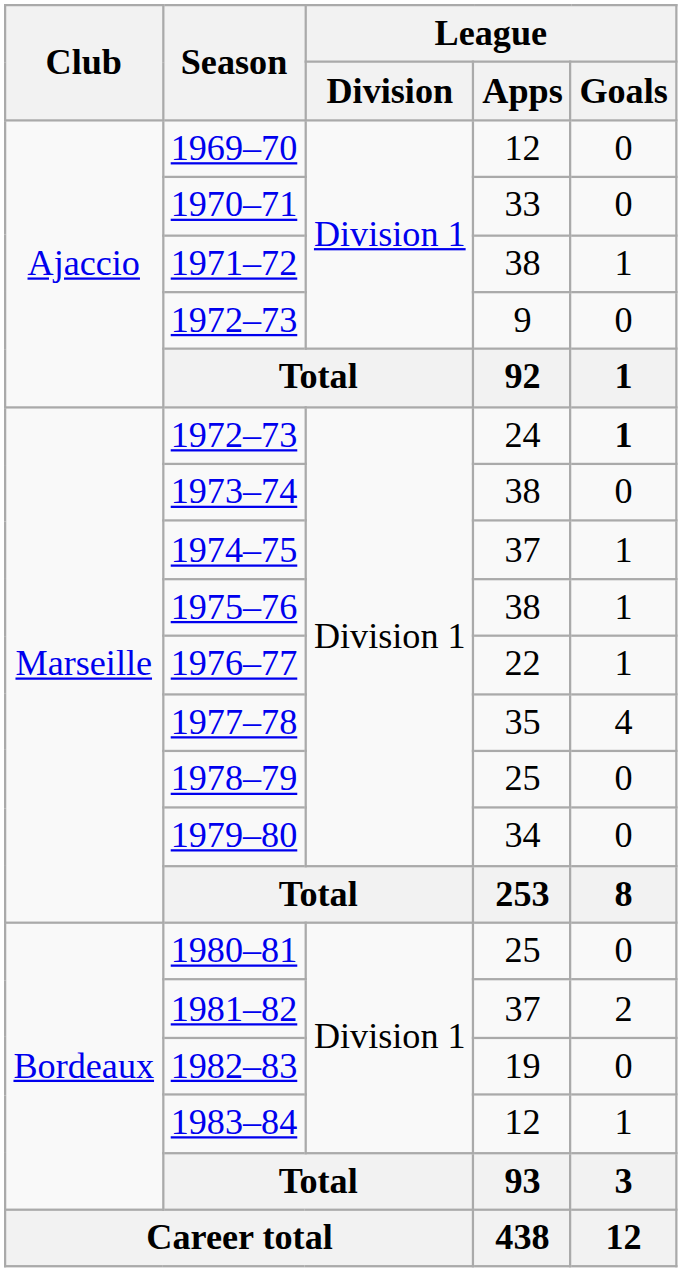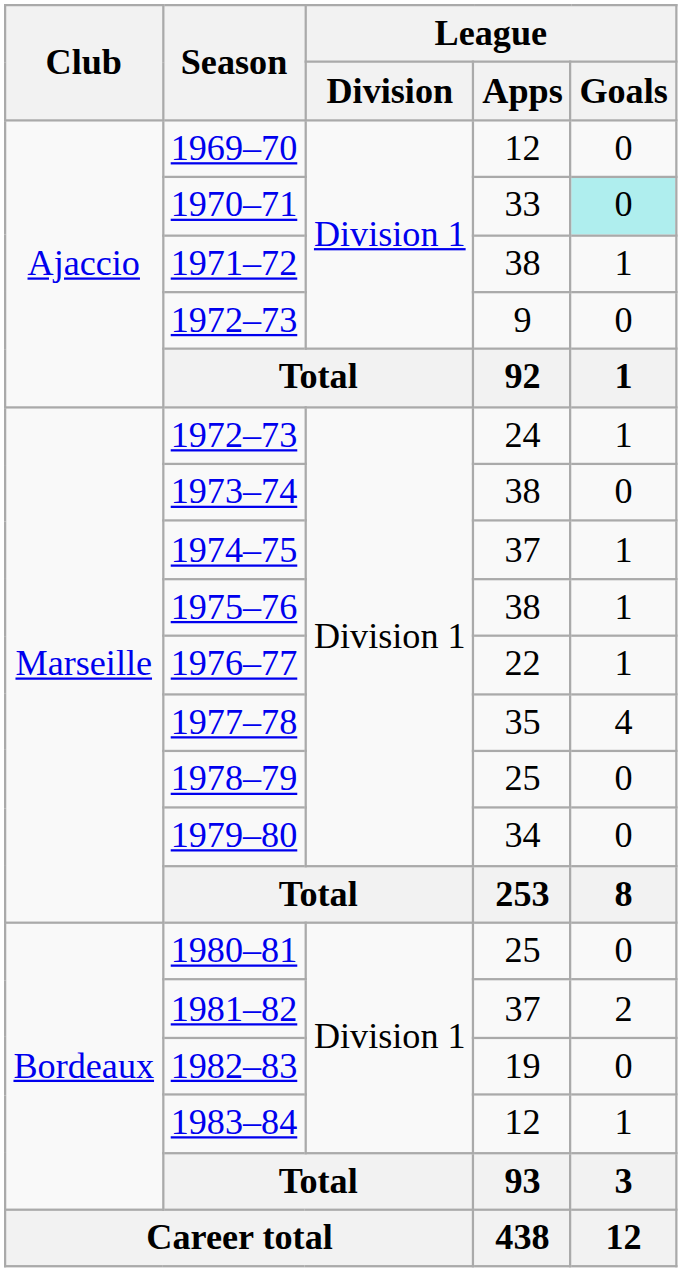1970–71 | League / Goals: no background -> paleturquoise background
1972–73 / 24 | League / Goals: bold -> normal
